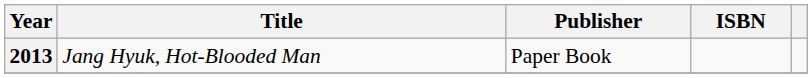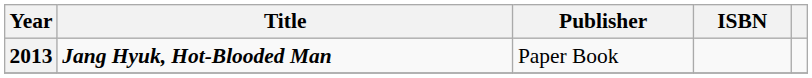2013 | Title: normal -> bold
